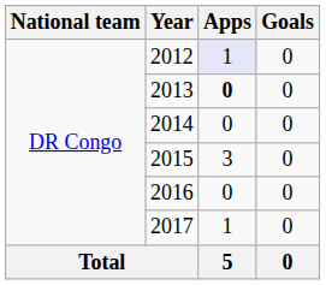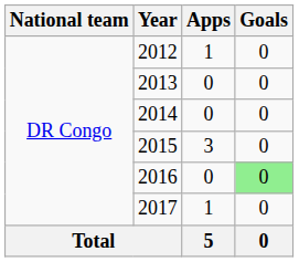2012 | Apps: lavender background -> no background
2013 | Apps: bold -> normal
2016 | Goals: no background -> lightgreen background
